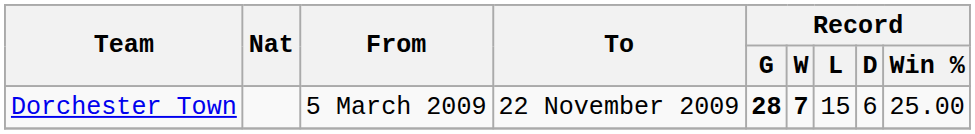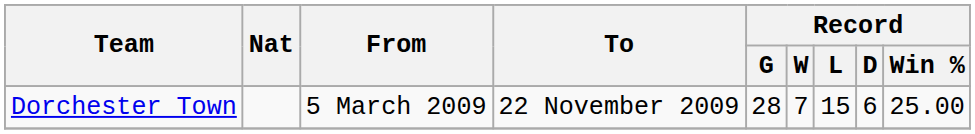Dorchester Town | Record / G: bold -> normal
Dorchester Town | Record / W: bold -> normal
